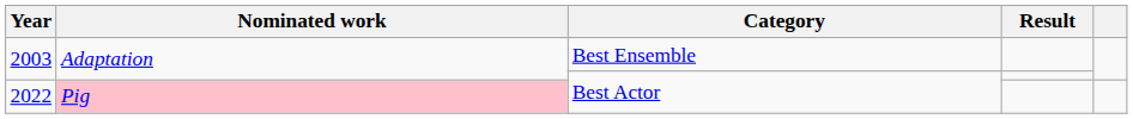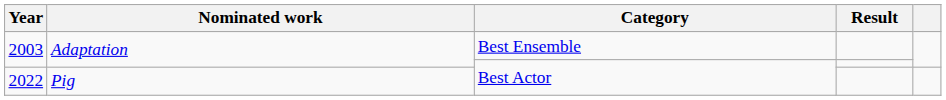2022 | Nominated work: pink background -> no background
